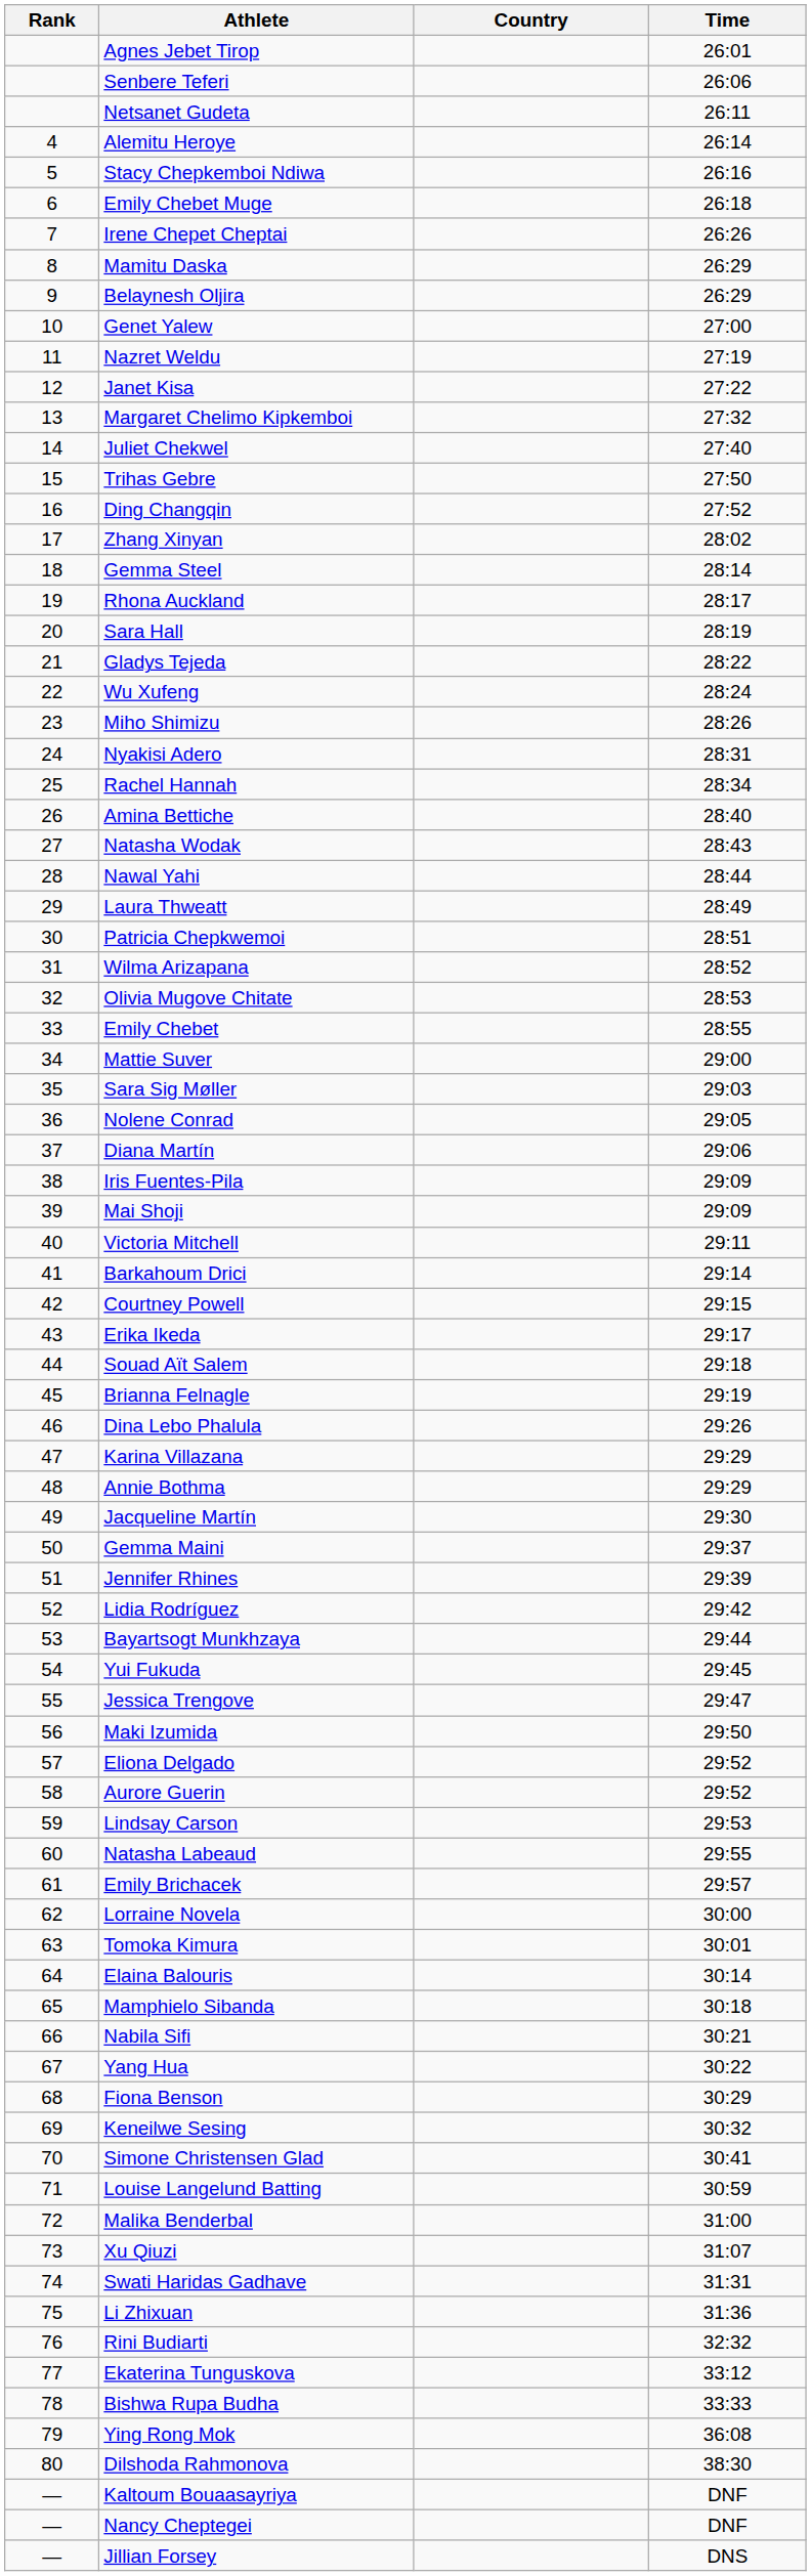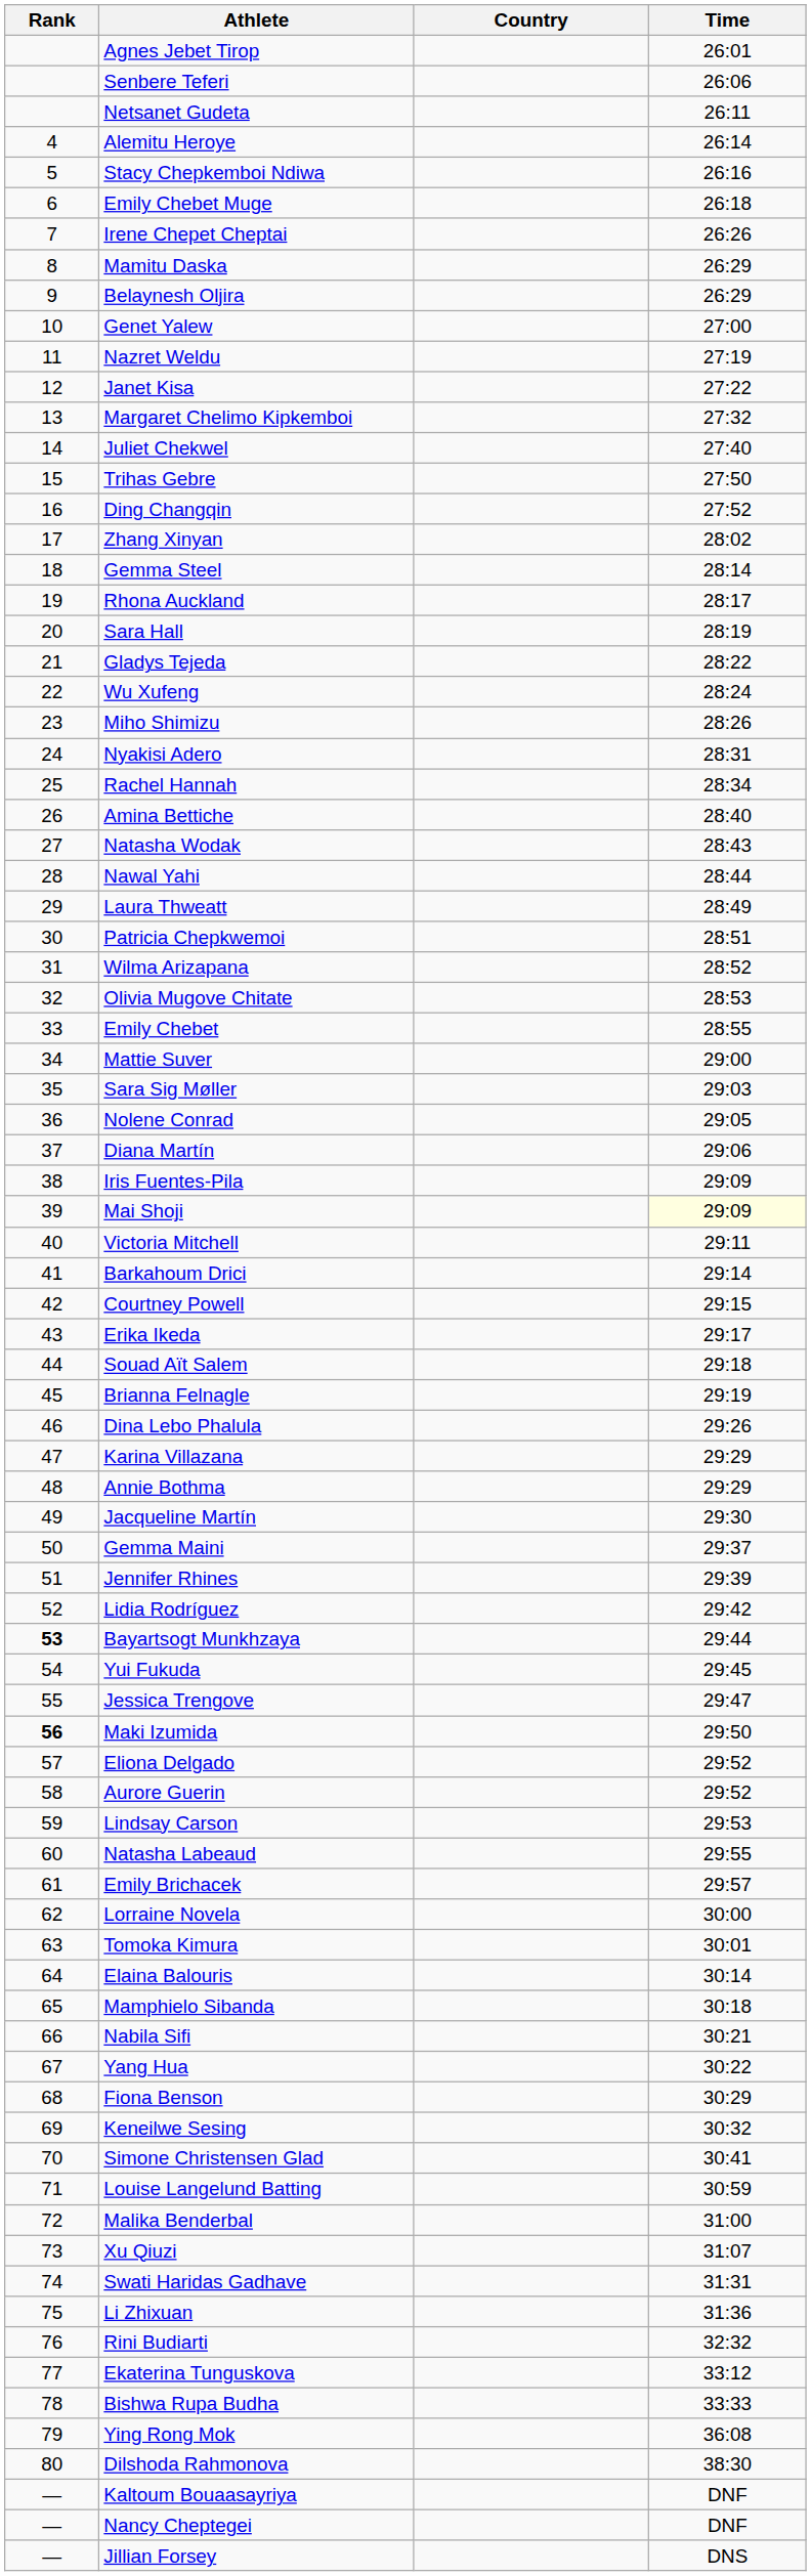Mai Shoji | Time: no background -> lightyellow background
Bayartsogt Munkhzaya | Rank: normal -> bold
Maki Izumida | Rank: normal -> bold
